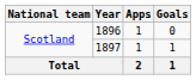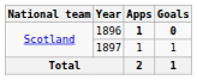1896 | Apps: normal -> bold
1896 | Goals: normal -> bold
